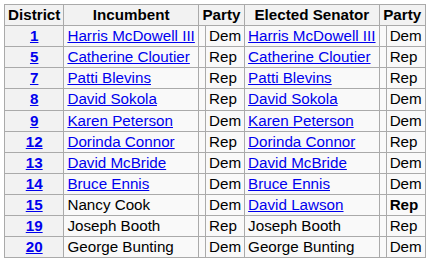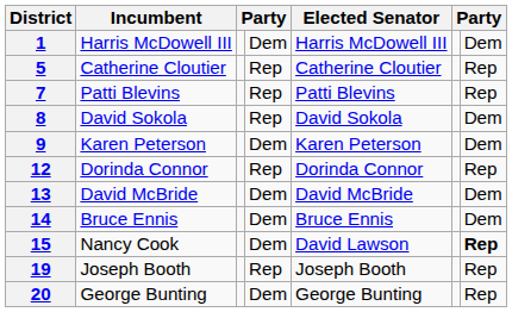20 | column 7: Dem -> Rep
